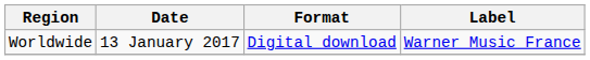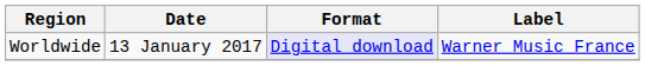Worldwide | Format: no background -> lavender background
